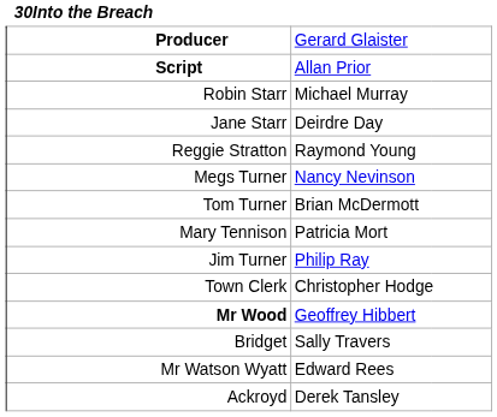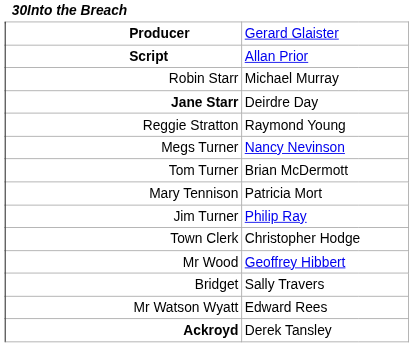Jane Starr | column 2: normal -> bold
Mr Wood | column 2: bold -> normal
Ackroyd | column 2: normal -> bold
